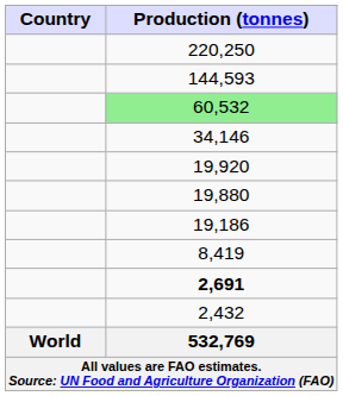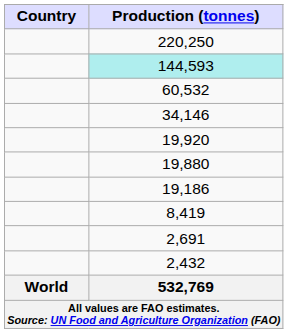144,593 | Production (tonnes): no background -> paleturquoise background
60,532 | Production (tonnes): lightgreen background -> no background
2,691 | Production (tonnes): bold -> normal
